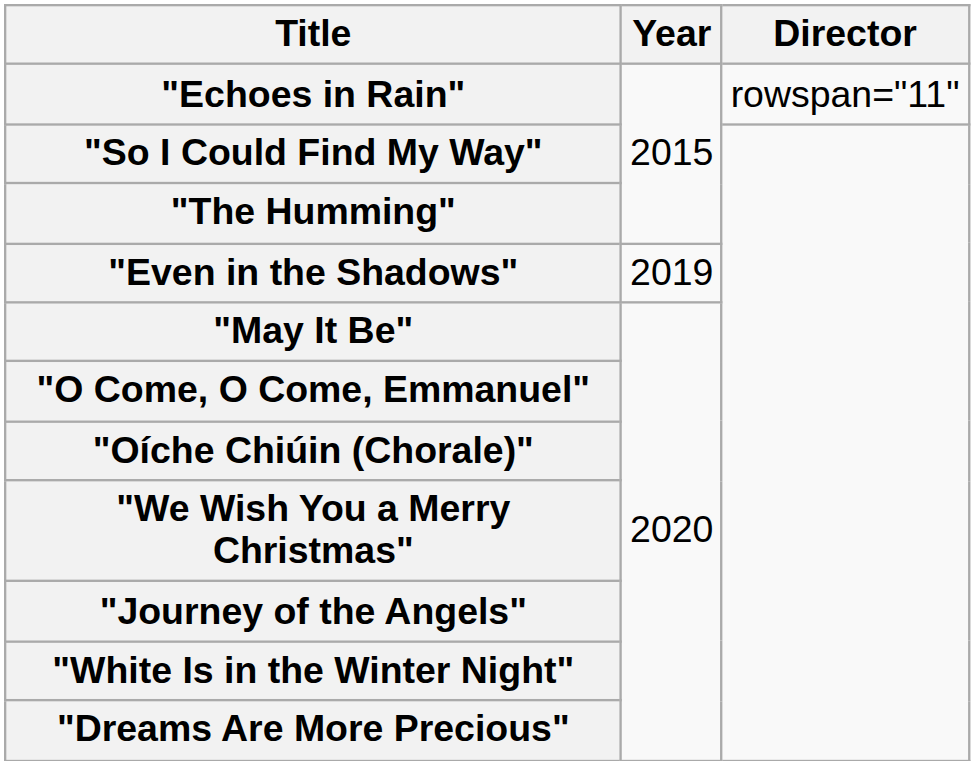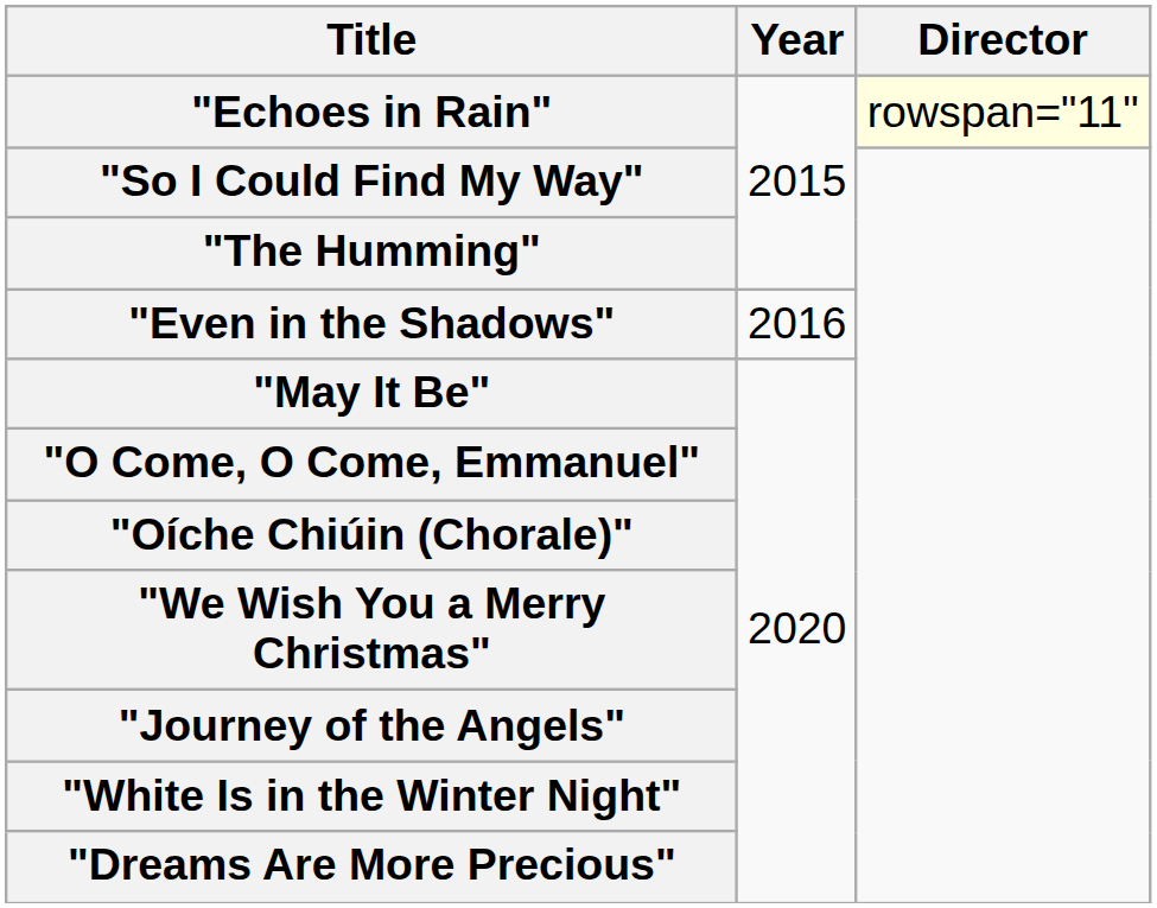"Echoes in Rain" | Director: no background -> lightyellow background
"Even in the Shadows" | Year: 2019 -> 2016
